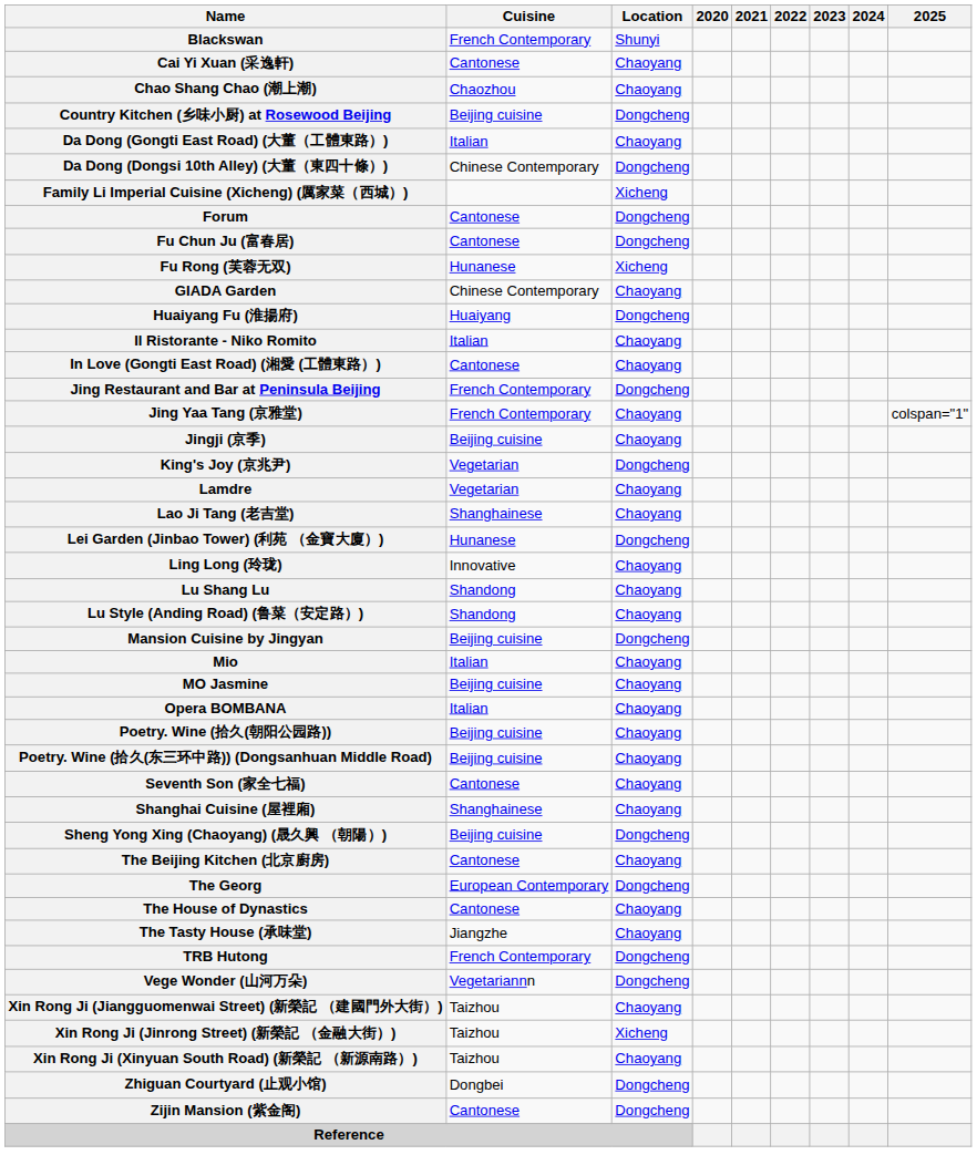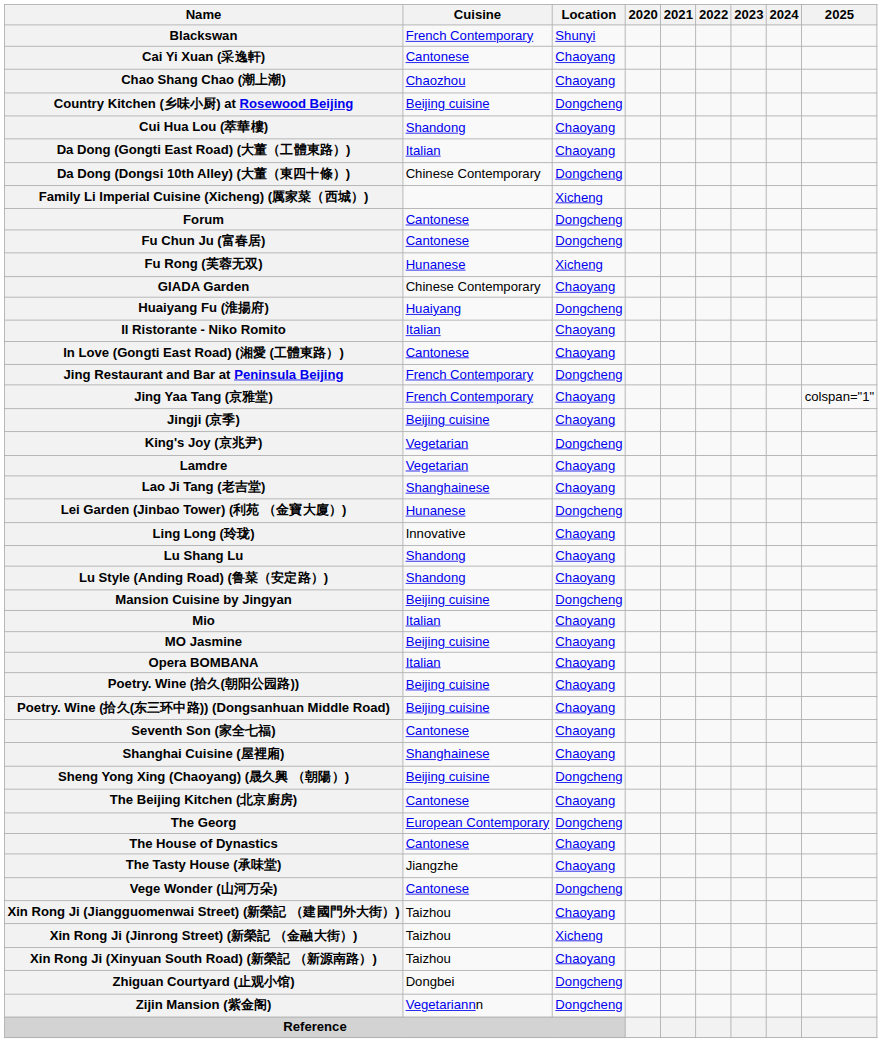+ row: Cui Hua Lou (萃華樓) | Shandong | Chaoyang
- row: TRB Hutong | French Contemporary | Dongcheng
Vege Wonder (山河万朵) | Cuisine: Vegetariannn -> Cantonese
Zijin Mansion (紫金阁) | Cuisine: Cantonese -> Vegetariannn
